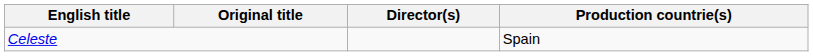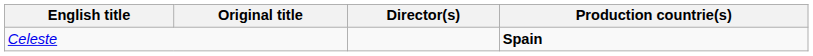Celeste | Production countrie(s): normal -> bold
